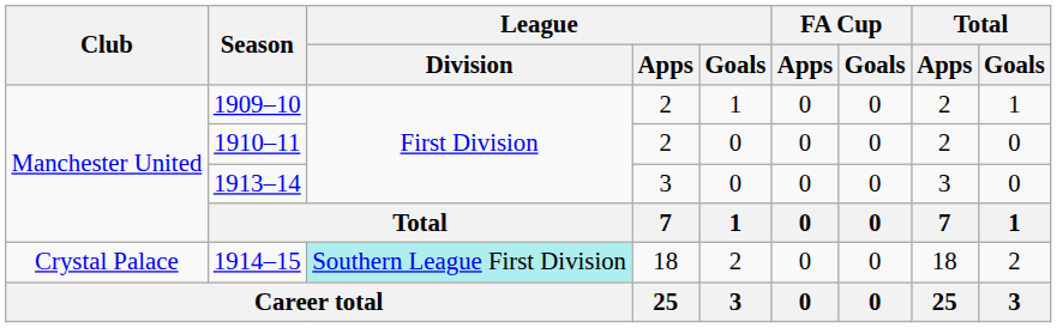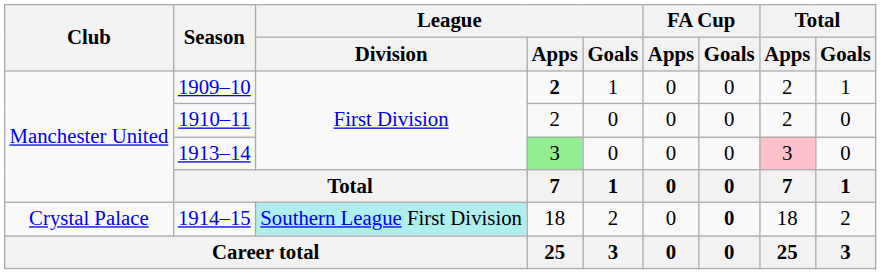1909–10 | League / Apps: normal -> bold
1913–14 | League / Apps: no background -> lightgreen background
1913–14 | Total / Apps: no background -> pink background
1914–15 | FA Cup / Goals: normal -> bold
